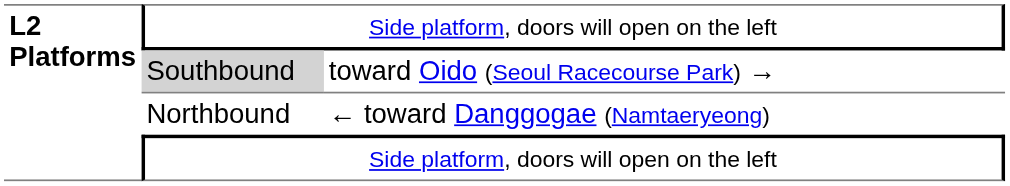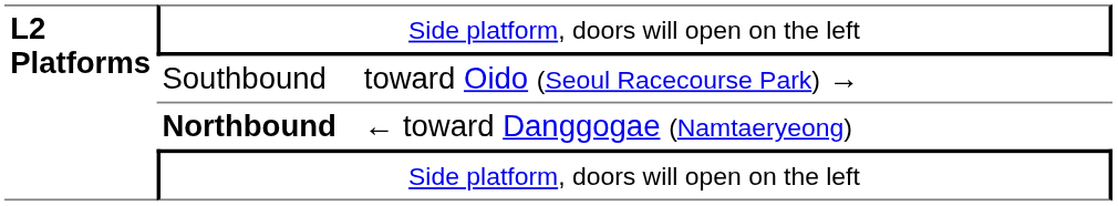Southbound | column 2: lightgrey background -> no background
Northbound | column 2: normal -> bold
